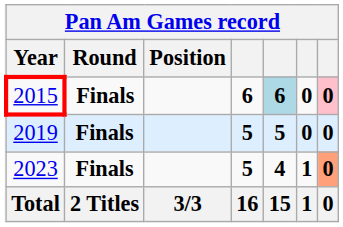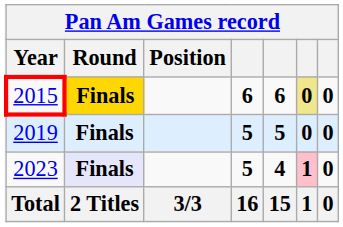2015 | Round: no background -> gold background
2015 | column 5: lightblue background -> no background
2015 | column 6: no background -> khaki background
2015 | column 7: pink background -> no background
2023 | Round: no background -> lavender background
2023 | column 6: no background -> pink background
2023 | column 7: lightsalmon background -> no background
